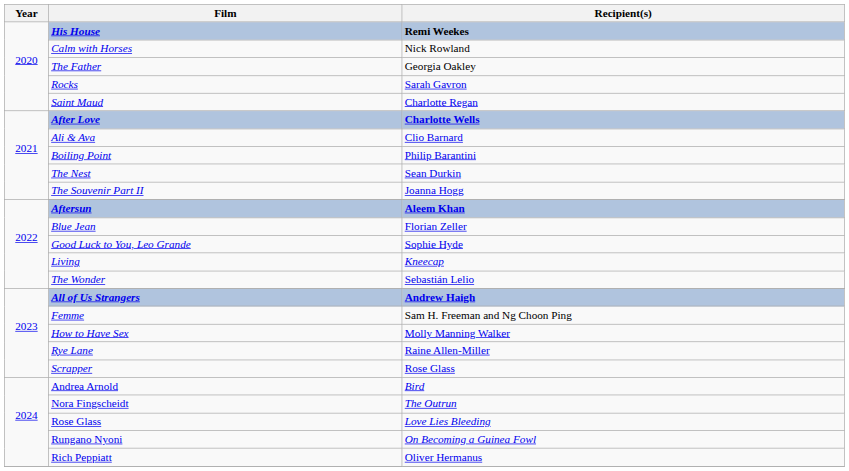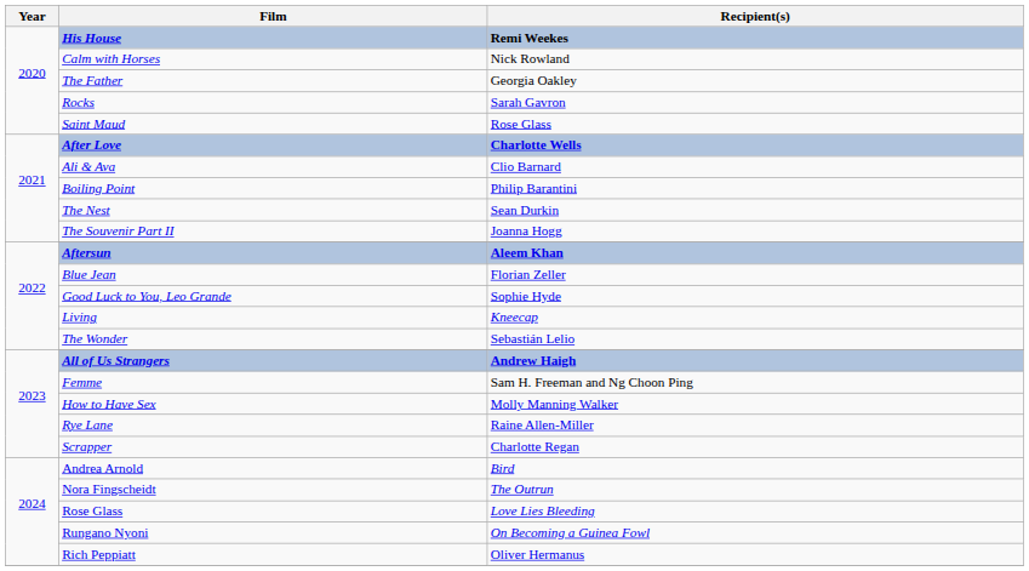Saint Maud | Recipient(s): Charlotte Regan -> Rose Glass
Scrapper | Recipient(s): Rose Glass -> Charlotte Regan
